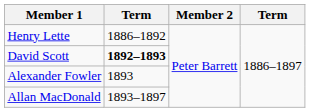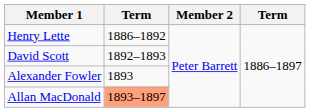David Scott | column 2: bold -> normal
Allan MacDonald | column 2: no background -> lightsalmon background
